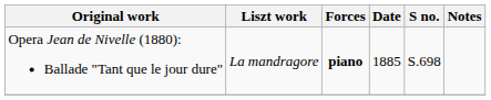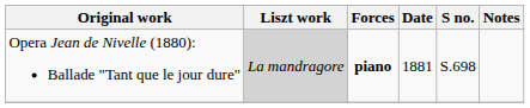row 2 | Liszt work: no background -> lightgrey background
row 2 | Date: 1885 -> 1881
